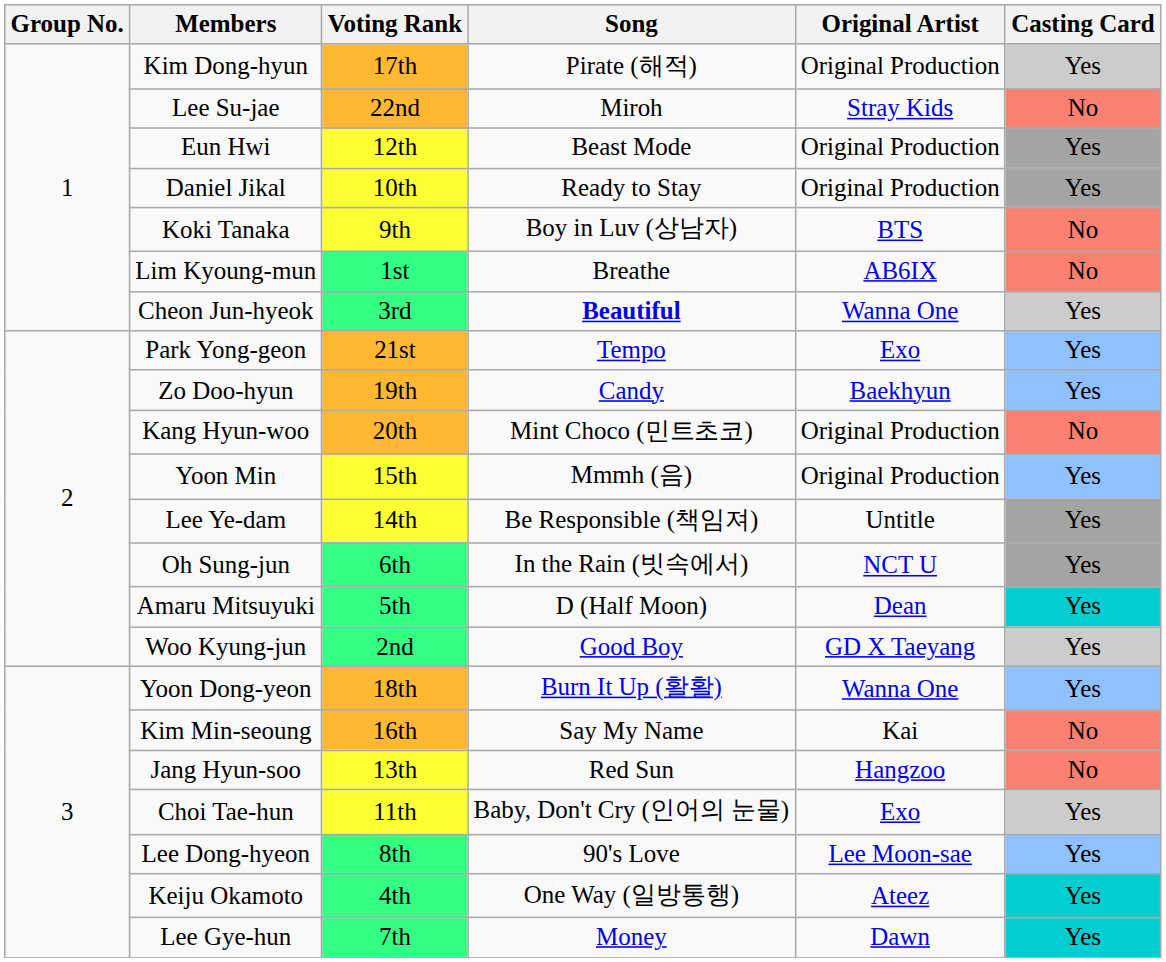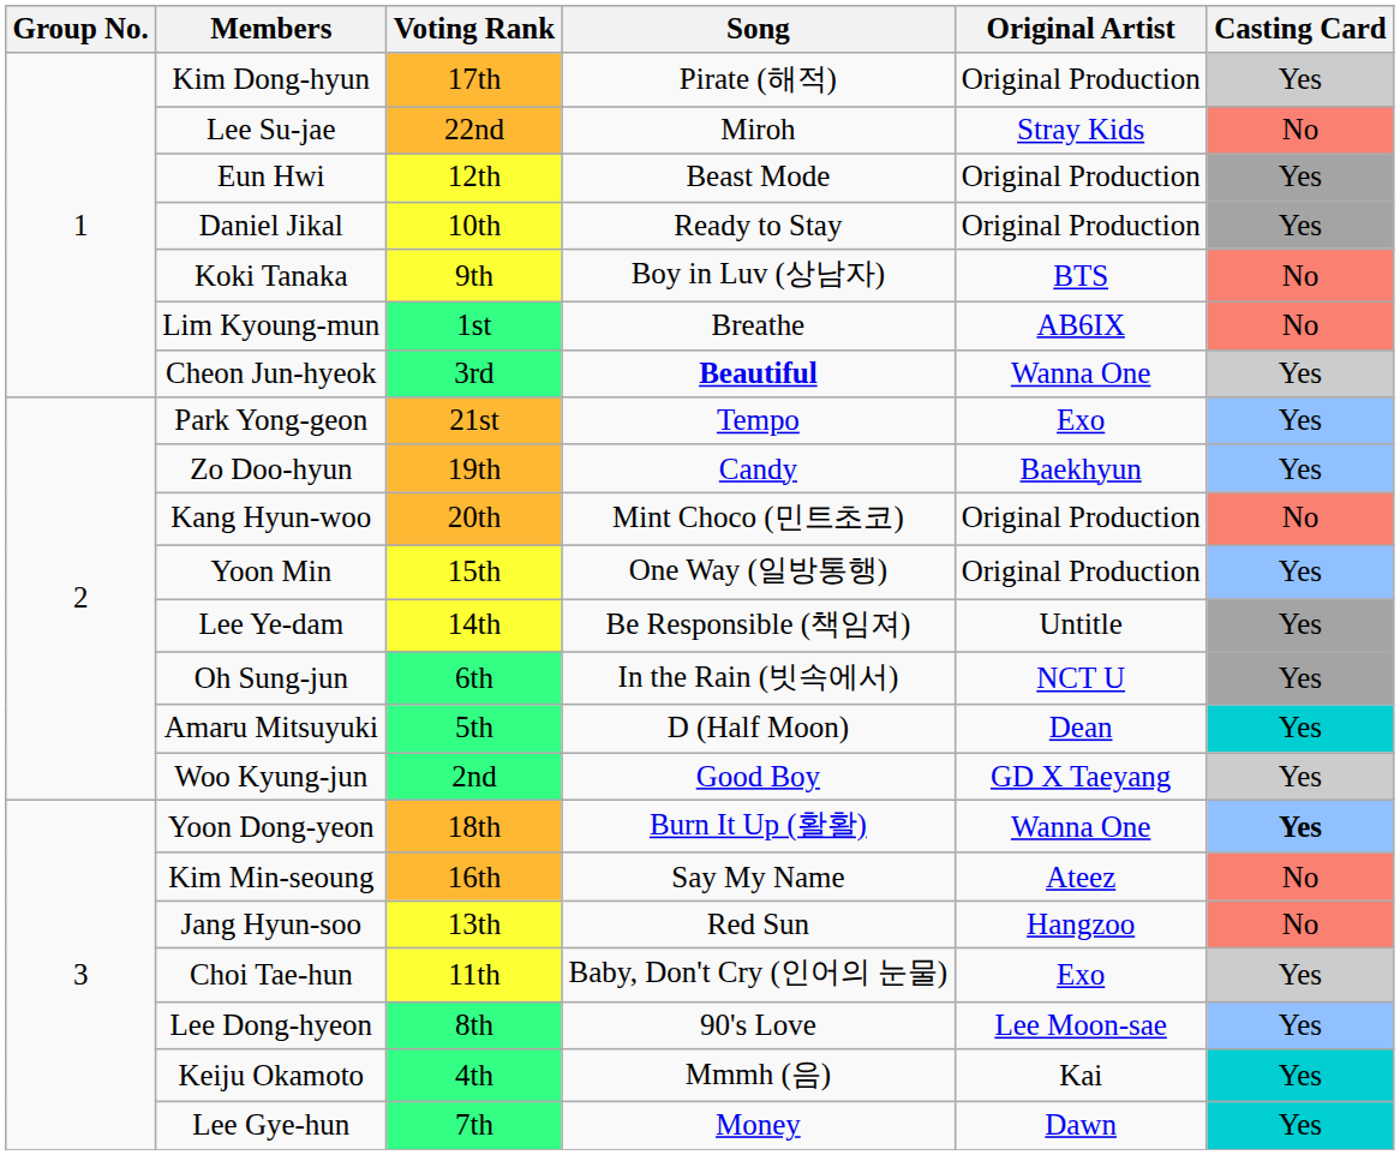Yoon Min | Song: Mmmh (음) -> One Way (일방통행)
Yoon Dong-yeon | Casting Card: normal -> bold
Kim Min-seoung | Original Artist: Kai -> Ateez
Keiju Okamoto | Song: One Way (일방통행) -> Mmmh (음)
Keiju Okamoto | Original Artist: Ateez -> Kai
